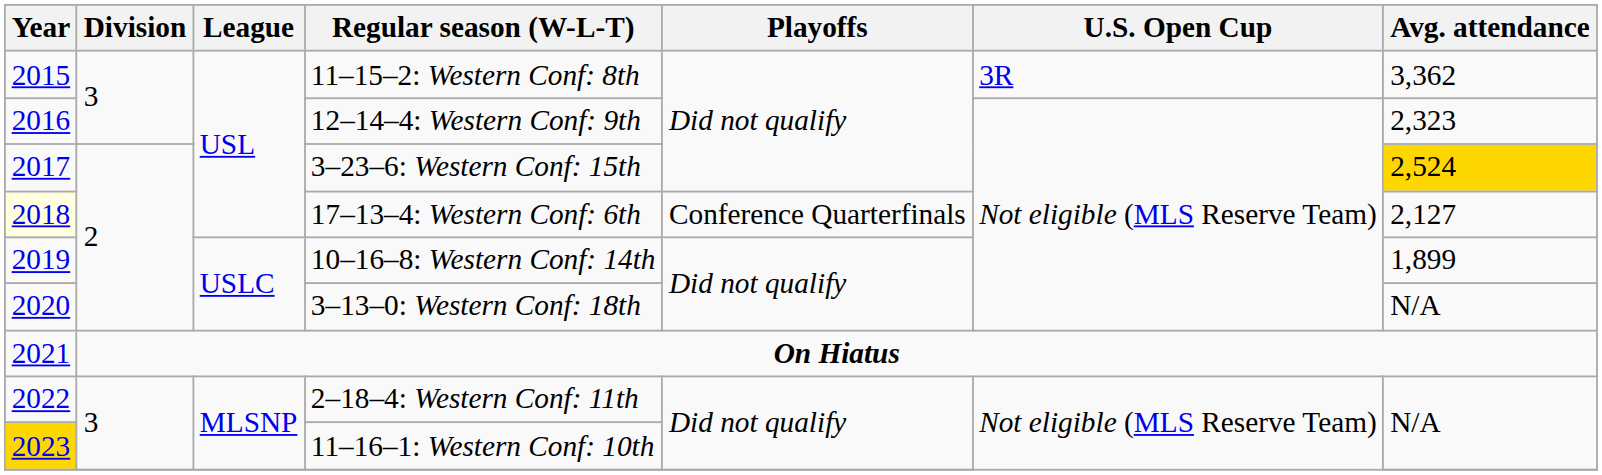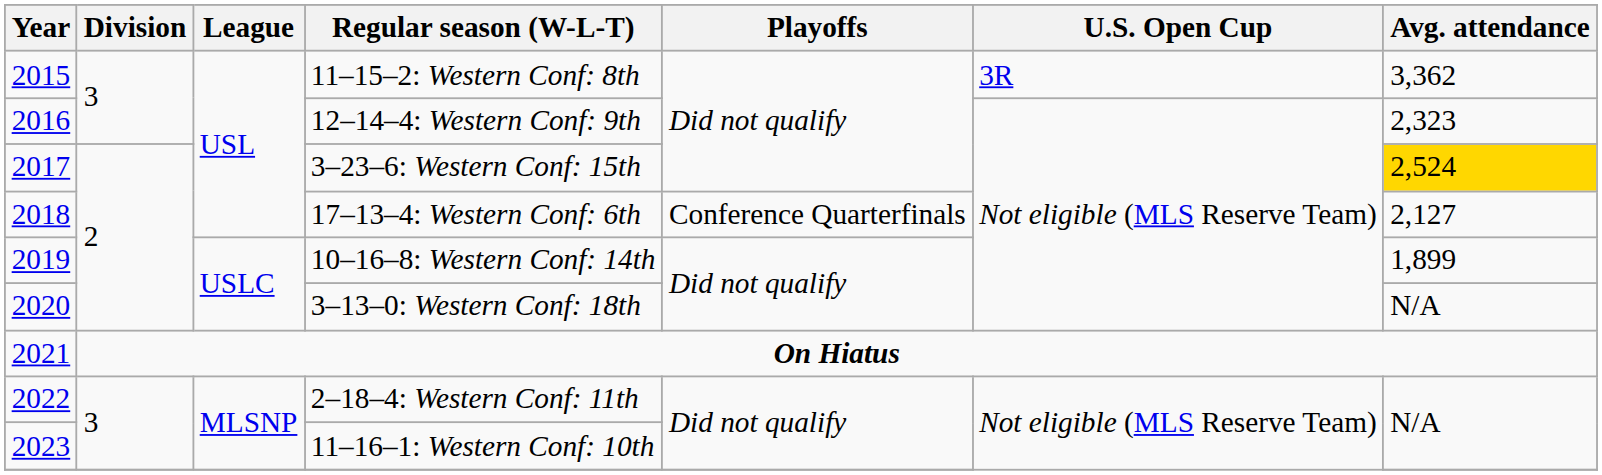17–13–4: Western Conf: 6th | Year: lightyellow background -> no background
11–16–1: Western Conf: 10th | Year: gold background -> no background
